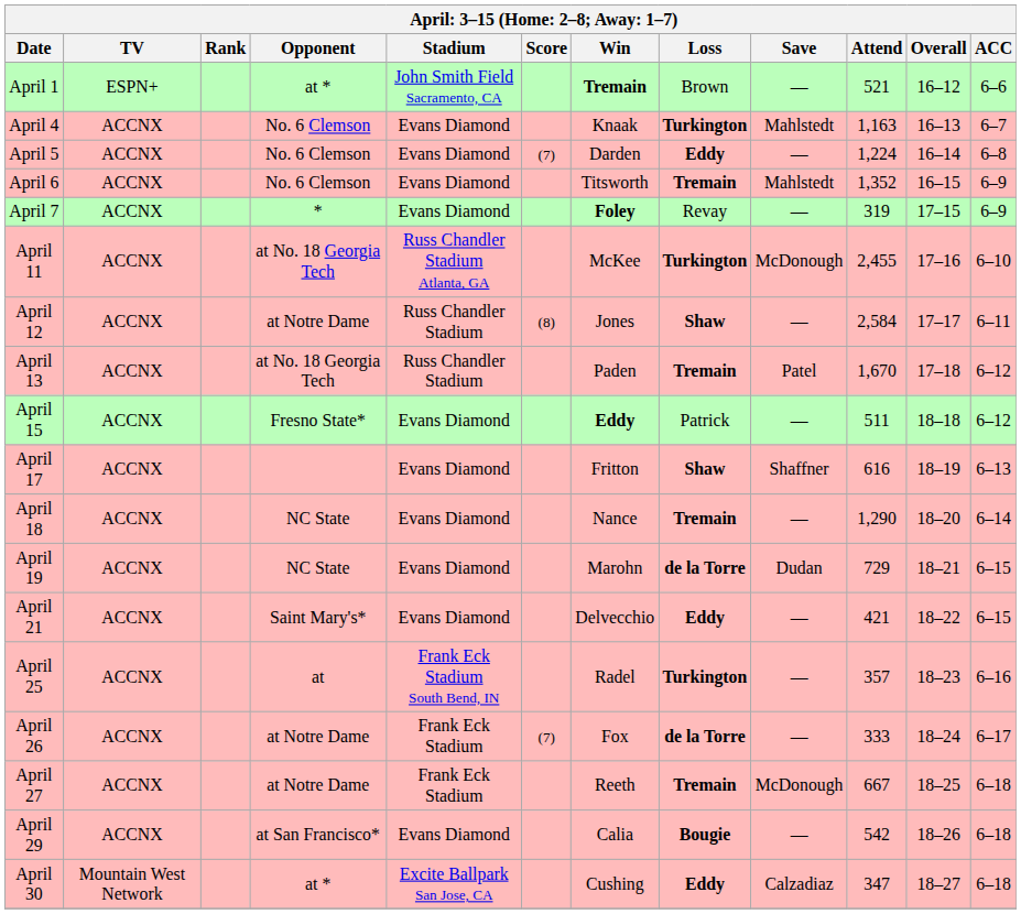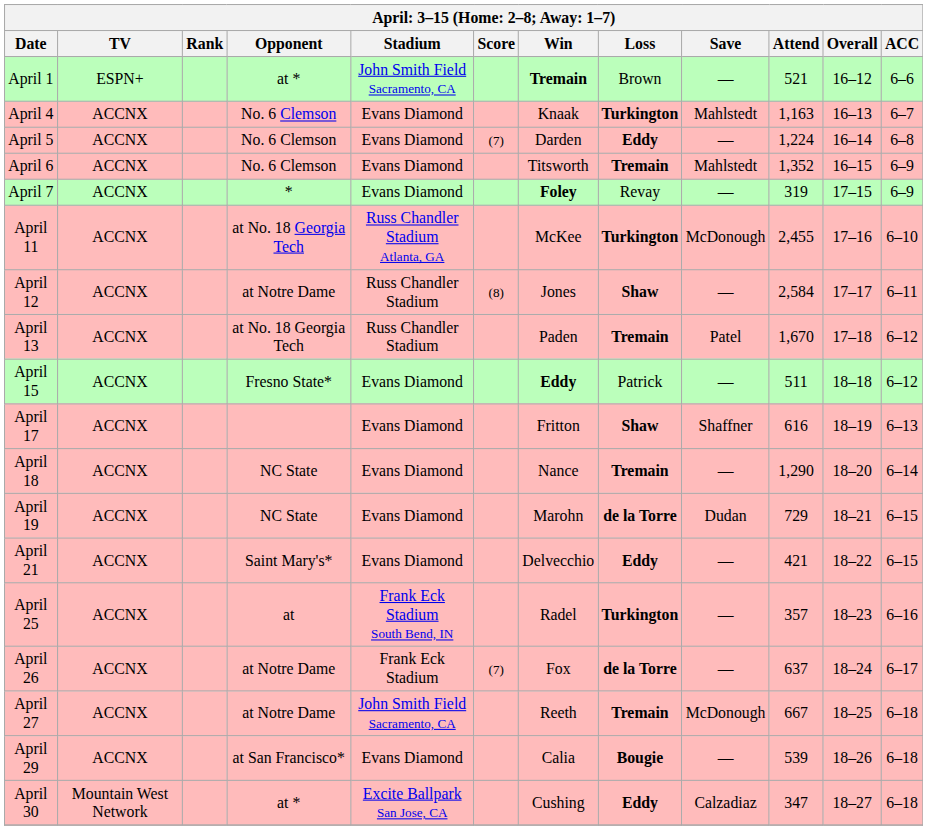April 26 | Attend: 333 -> 637
April 27 | Stadium: Frank Eck Stadium -> John Smith Field Sacramento, CA
April 29 | Attend: 542 -> 539
